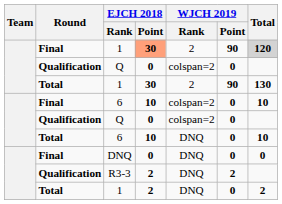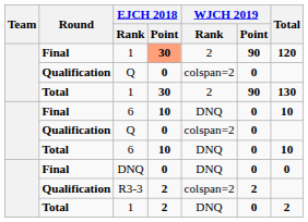Final / 1 | Total: lightgrey background -> no background
Final / 6 | WJCH 2019 / Rank: colspan=2 -> DNQ
R3-3 | WJCH 2019 / Rank: DNQ -> colspan=2
